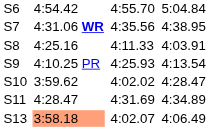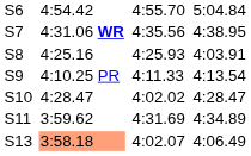S8 | column 3: 4:11.33 -> 4:25.93
S9 | column 3: 4:25.93 -> 4:11.33
S10 | column 2: 3:59.62 -> 4:28.47
S11 | column 2: 4:28.47 -> 3:59.62
